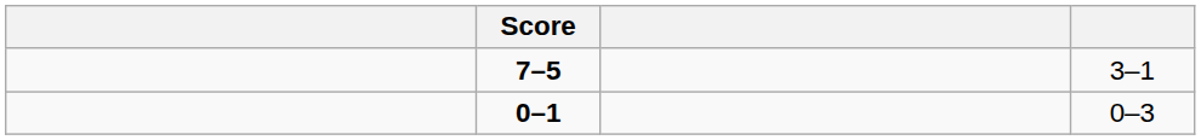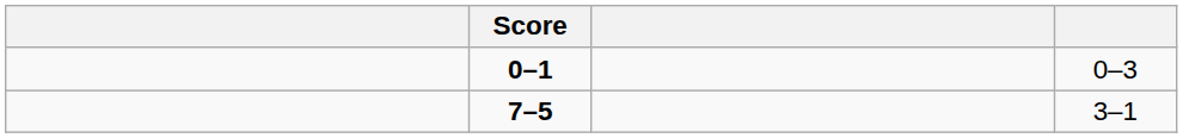rows swapped: 7–5 <-> 0–1
